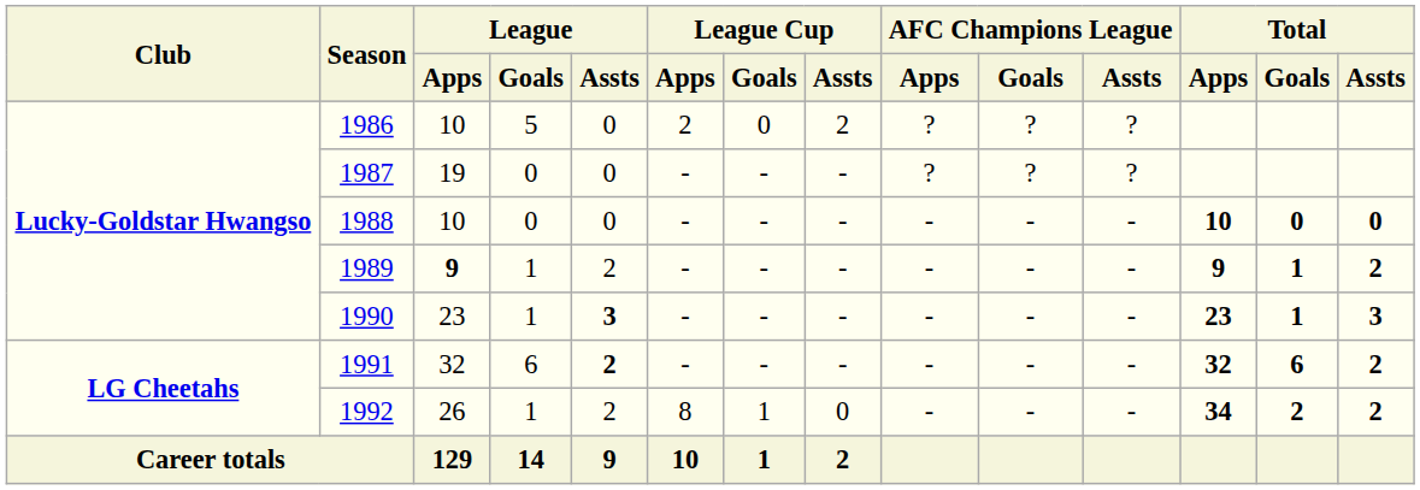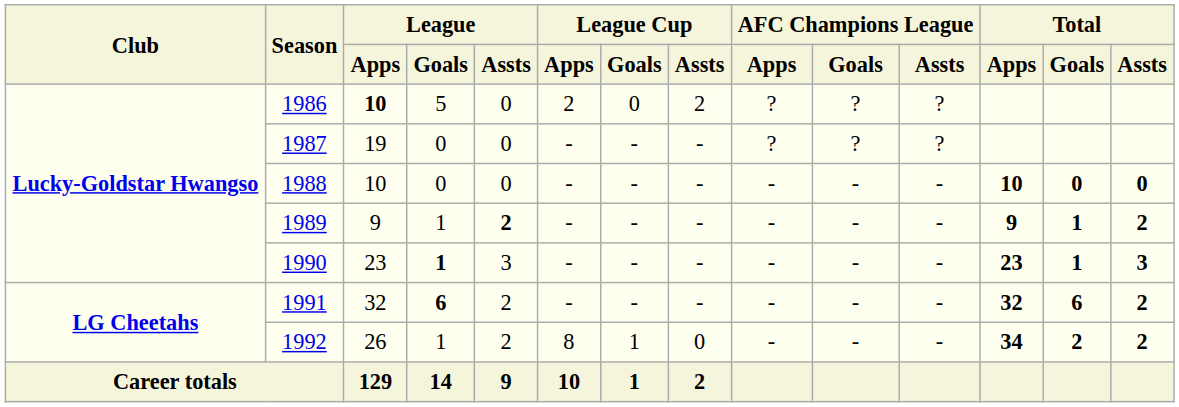1986 | League / Apps: normal -> bold
1989 | League / Apps: bold -> normal
1989 | League / Assts: normal -> bold
1990 | League / Goals: normal -> bold
1990 | League / Assts: bold -> normal
1991 | League / Goals: normal -> bold
1991 | League / Assts: bold -> normal
